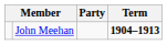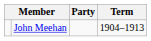John Meehan | Term: bold -> normal
